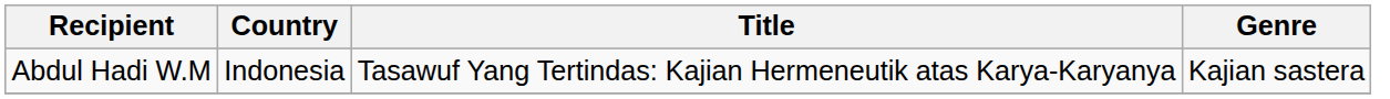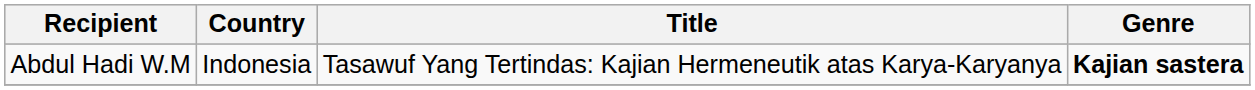Abdul Hadi W.M | Genre: normal -> bold
